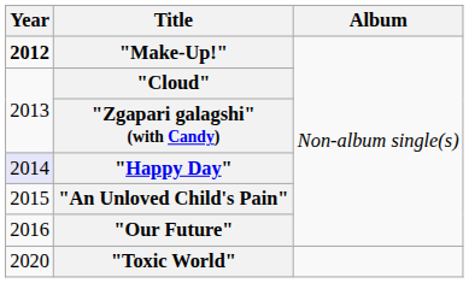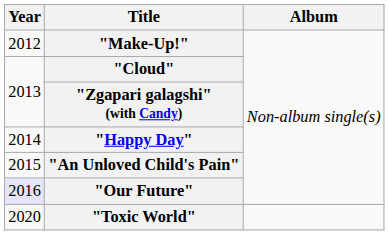"Make-Up!" | Year: bold -> normal
"Happy Day" | Year: lavender background -> no background
"Our Future" | Year: no background -> lavender background
